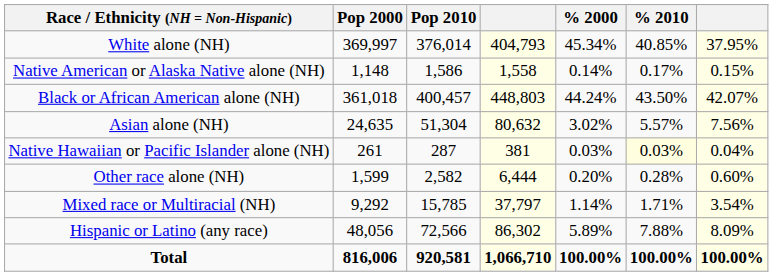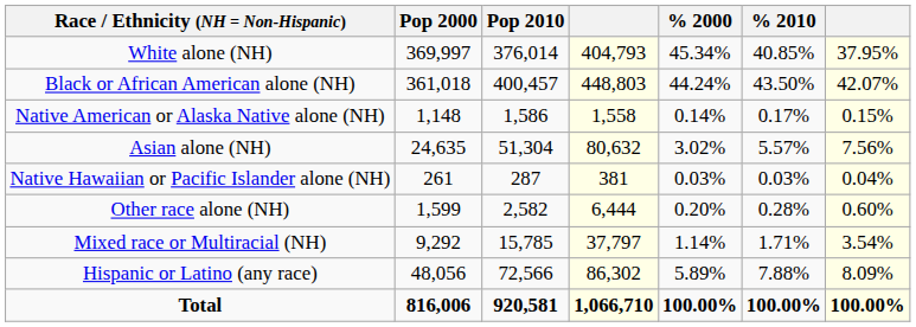rows swapped: Black or African American alone (NH) <-> Native American or Alaska Native alone (NH)
Native Hawaiian or Pacific Islander alone (NH) | % 2010: lightyellow background -> no background
